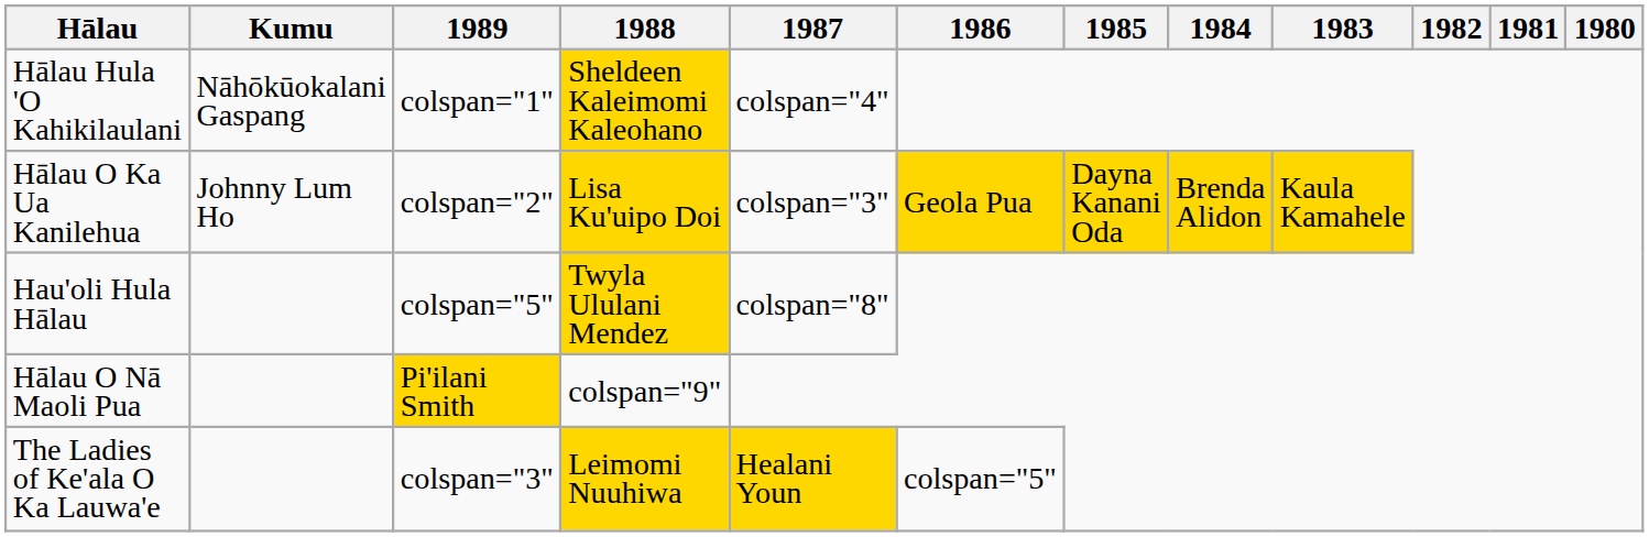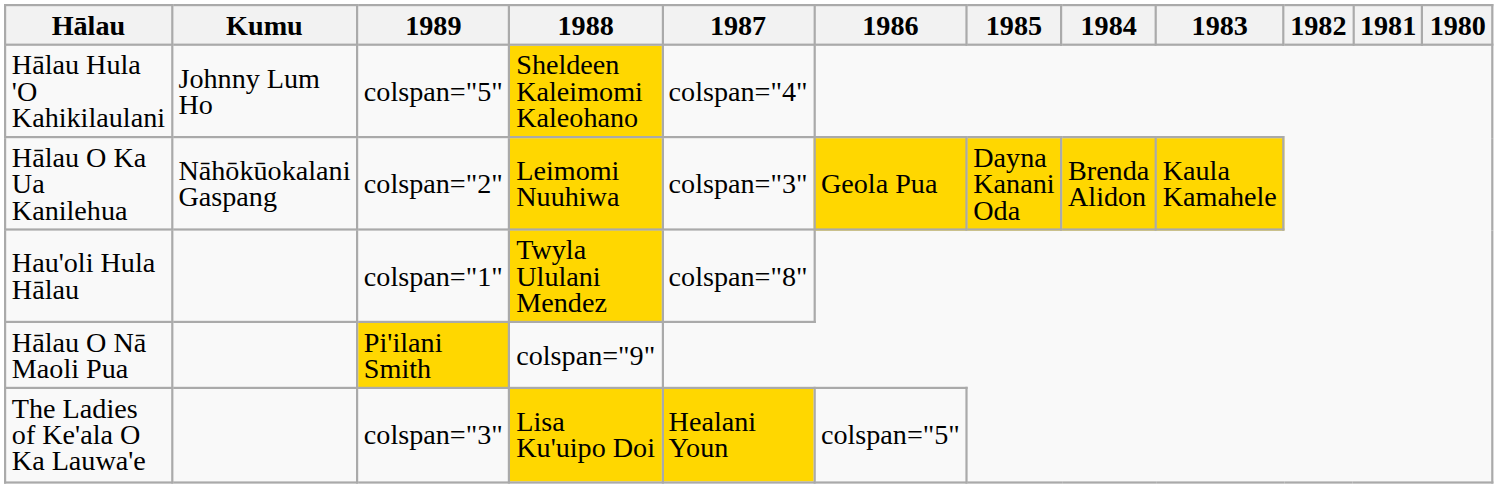Hālau Hula 'O Kahikilaulani | Kumu: Nāhōkūokalani Gaspang -> Johnny Lum Ho
Hālau Hula 'O Kahikilaulani | 1989: colspan="1" -> colspan="5"
Hālau O Ka Ua Kanilehua | Kumu: Johnny Lum Ho -> Nāhōkūokalani Gaspang
Hālau O Ka Ua Kanilehua | 1988: Lisa Ku'uipo Doi -> Leimomi Nuuhiwa
Hau'oli Hula Hālau | 1989: colspan="5" -> colspan="1"
The Ladies of Ke'ala O Ka Lauwa'e | 1988: Leimomi Nuuhiwa -> Lisa Ku'uipo Doi
